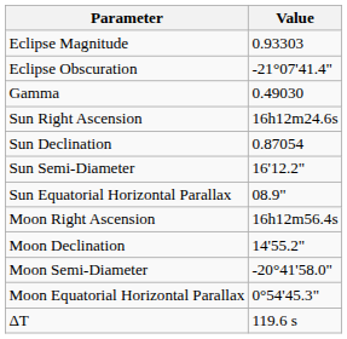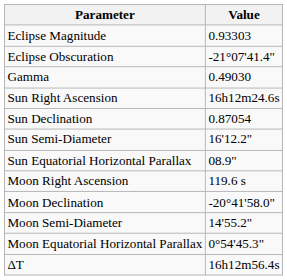Moon Right Ascension | Value: 16h12m56.4s -> 119.6 s
Moon Declination | Value: 14'55.2" -> -20°41'58.0"
Moon Semi-Diameter | Value: -20°41'58.0" -> 14'55.2"
ΔT | Value: 119.6 s -> 16h12m56.4s
